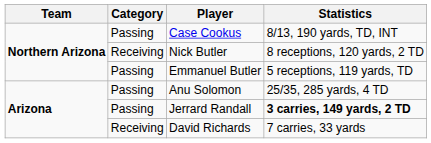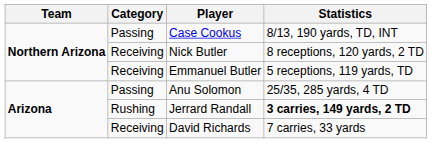Emmanuel Butler | Category: Passing -> Receiving
Jerrard Randall | Category: Passing -> Rushing
